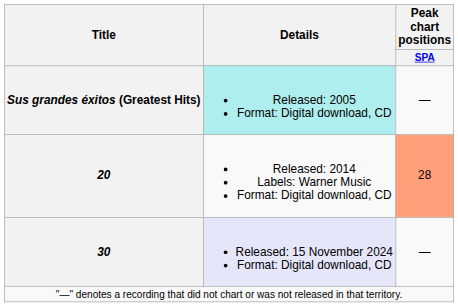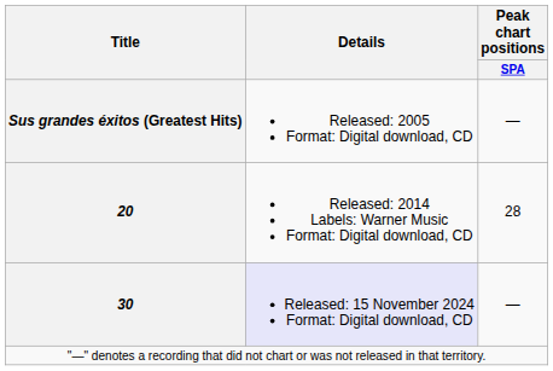Sus grandes éxitos (Greatest Hits) | Details: paleturquoise background -> no background
20 | Peak chart positions / SPA: lightsalmon background -> no background
